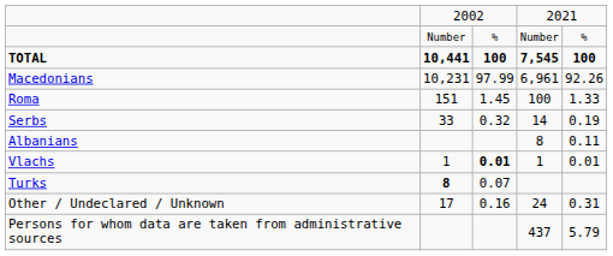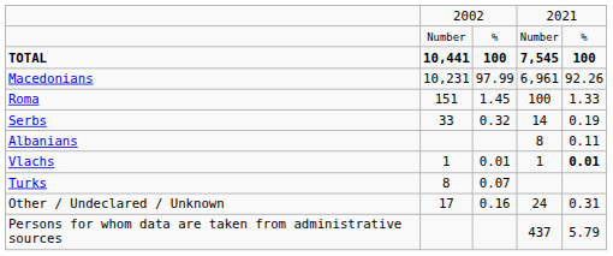Vlachs | column 3: bold -> normal
Vlachs | column 5: normal -> bold
Turks | column 2: bold -> normal
